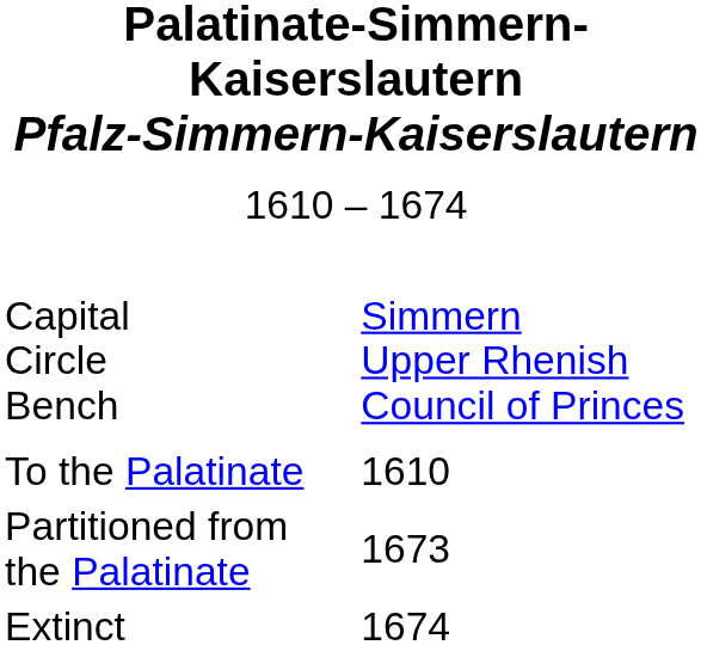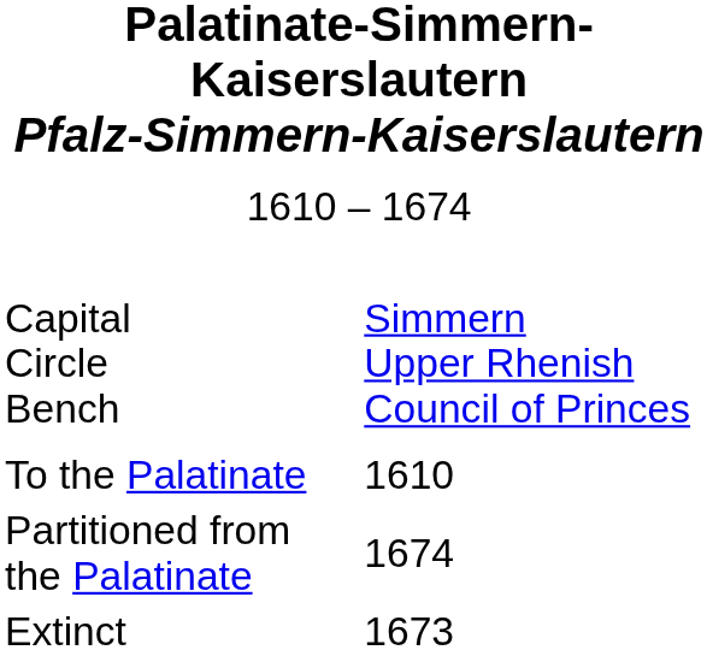row 5 | column 2: 1673 -> 1674
row 6 | column 2: 1674 -> 1673
